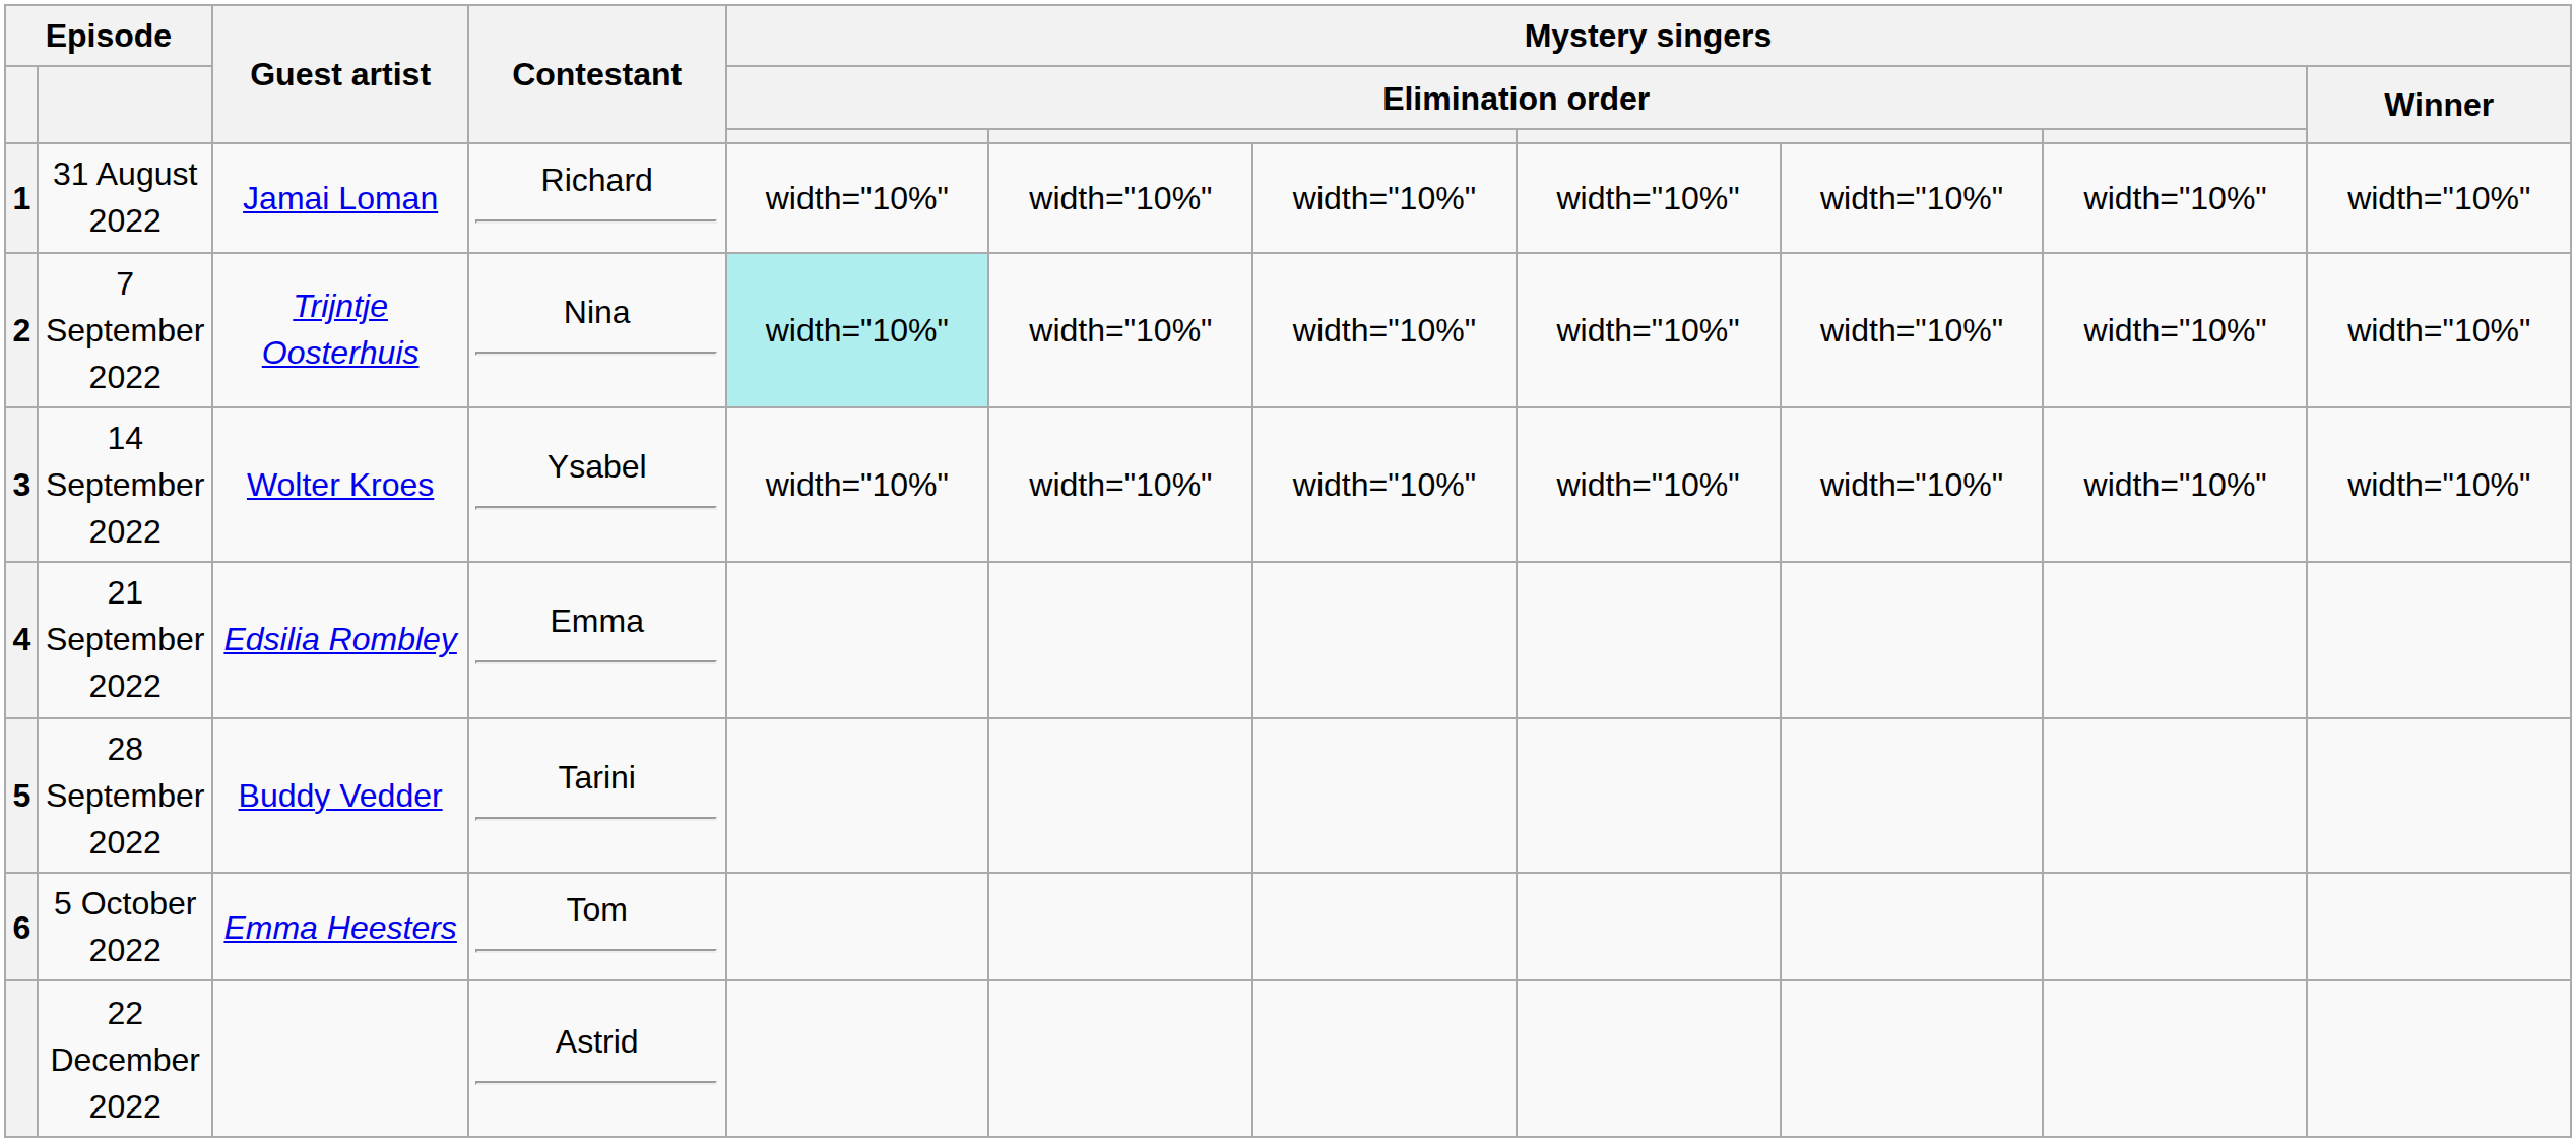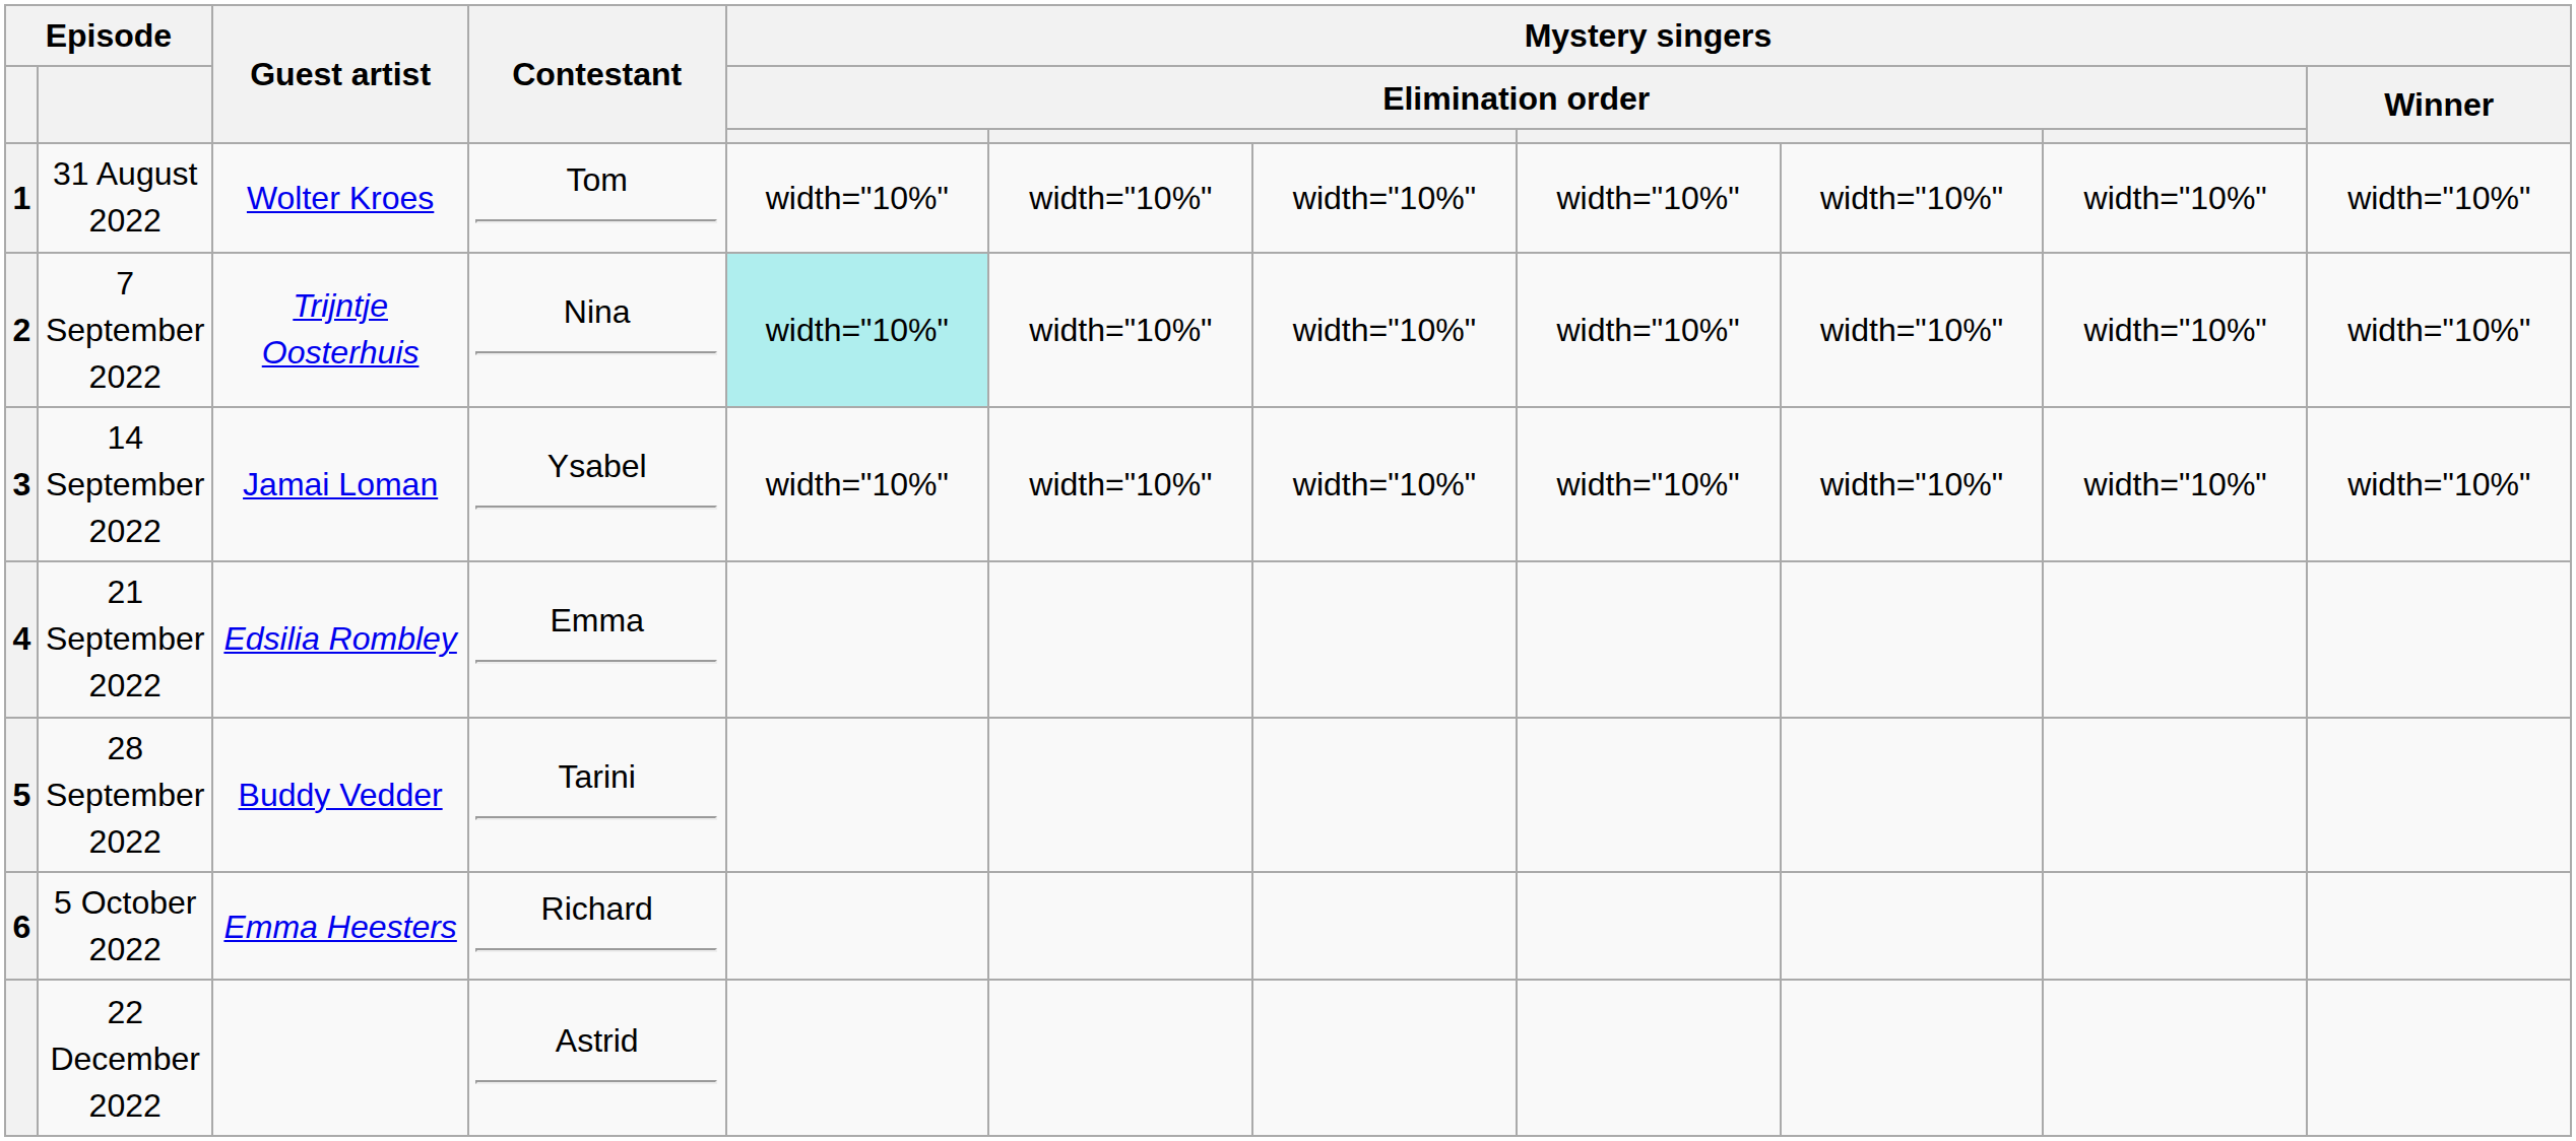31 August 2022 | Guest artist: Jamai Loman -> Wolter Kroes
31 August 2022 | Contestant: Richard -> Tom
14 September 2022 | Guest artist: Wolter Kroes -> Jamai Loman
5 October 2022 | Contestant: Tom -> Richard
